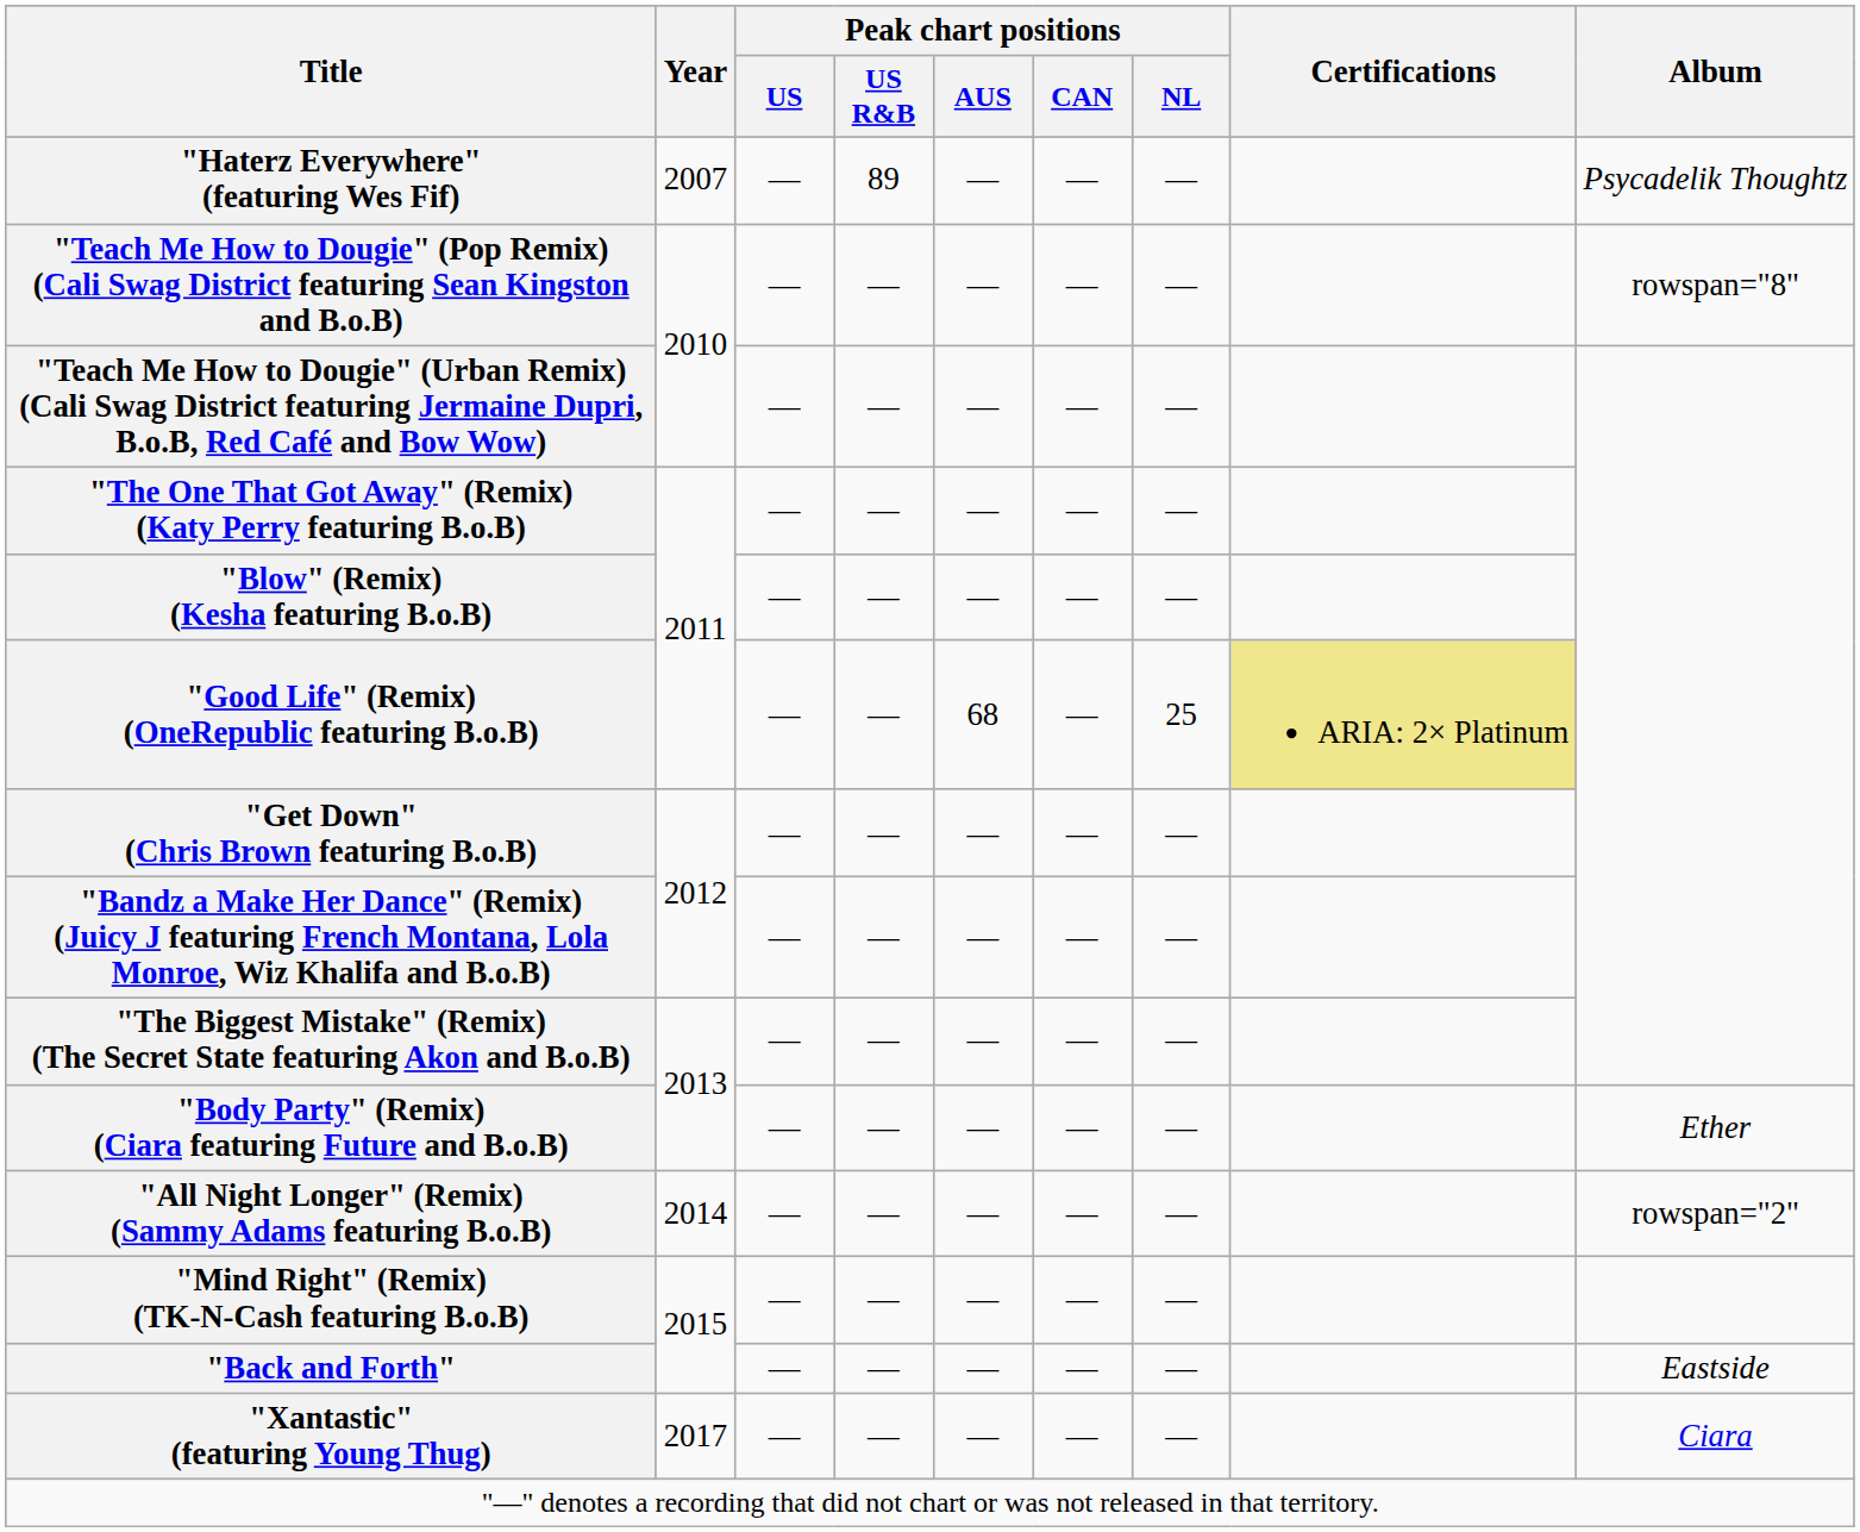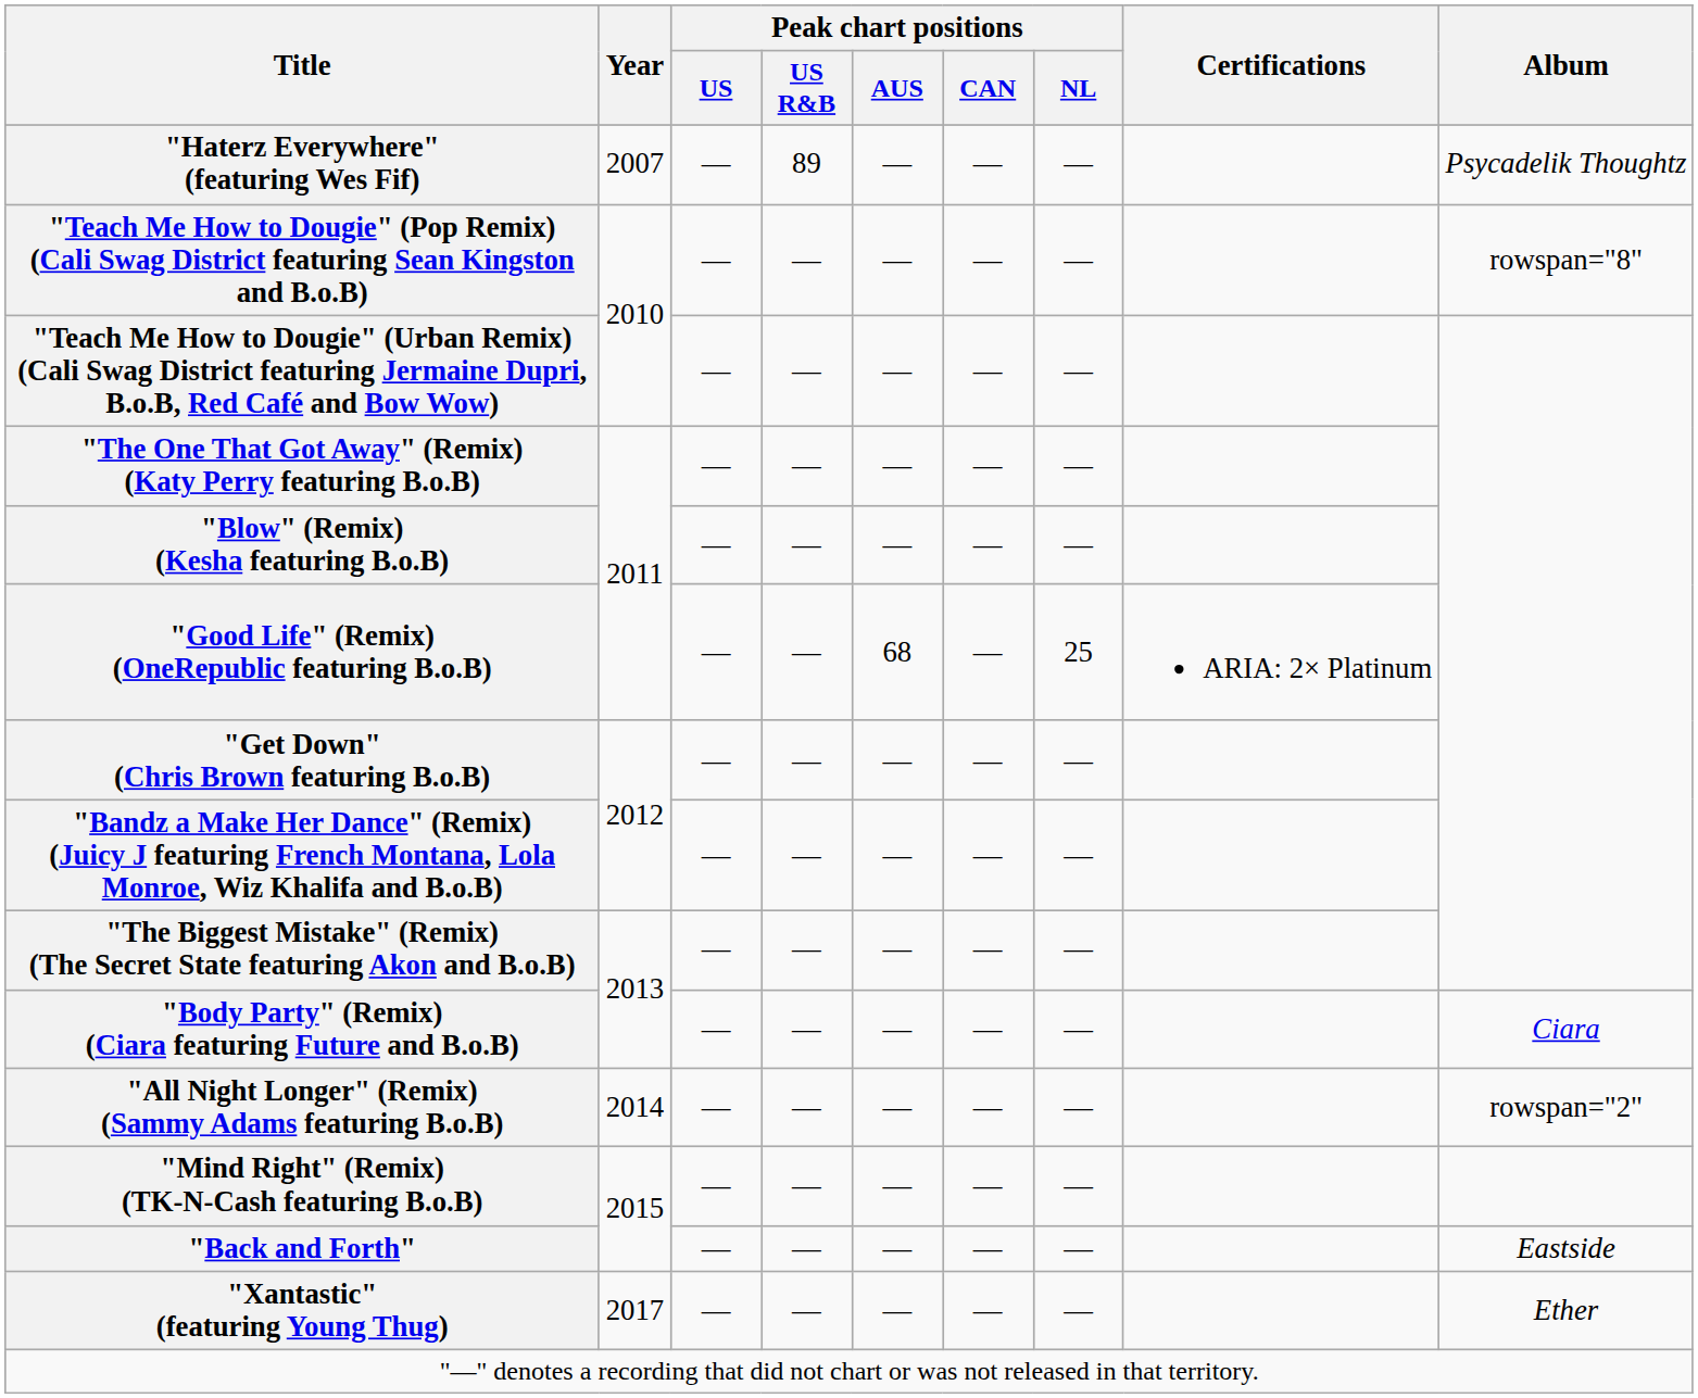"Good Life" (Remix) (OneRepublic featuring B.o.B) | Certifications: khaki background -> no background
"Body Party" (Remix) (Ciara featuring Future and B.o.B) | Album: Ether -> Ciara
"Xantastic" (featuring Young Thug) | Album: Ciara -> Ether
